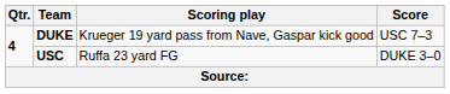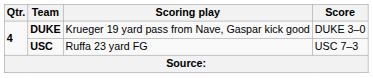DUKE | Score: USC 7–3 -> DUKE 3–0
USC | Score: DUKE 3–0 -> USC 7–3
